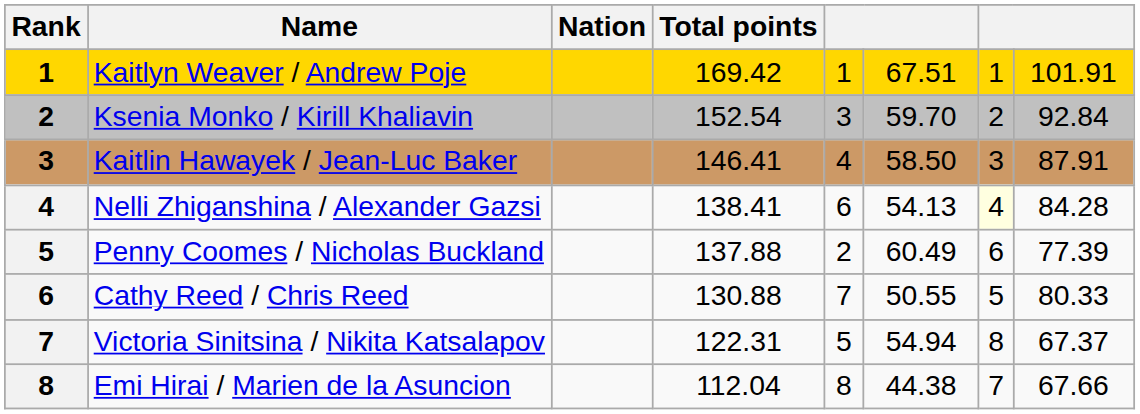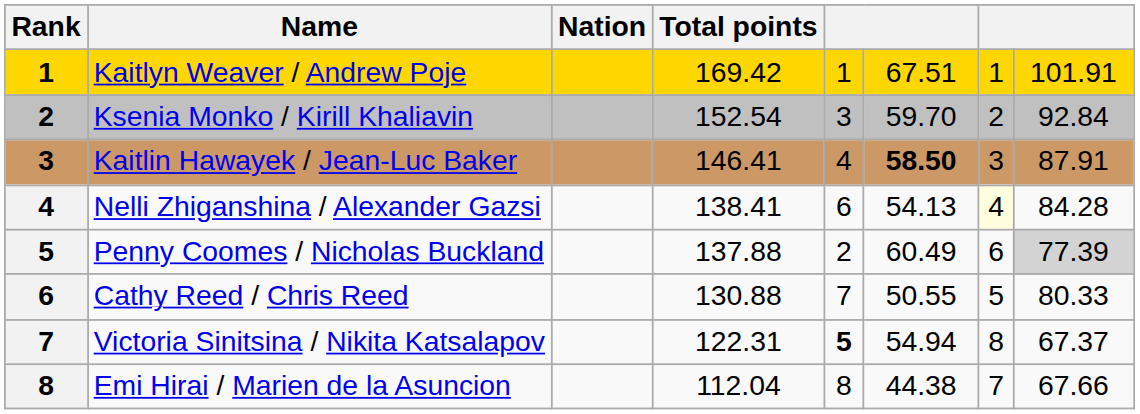Kaitlin Hawayek / Jean-Luc Baker | column 6: normal -> bold
Penny Coomes / Nicholas Buckland | column 8: no background -> lightgrey background
Victoria Sinitsina / Nikita Katsalapov | column 5: normal -> bold
